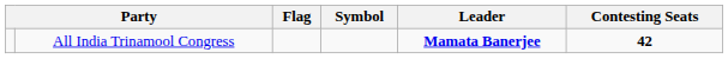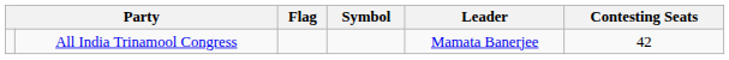row 2 | Leader: bold -> normal
row 2 | Contesting Seats: bold -> normal
